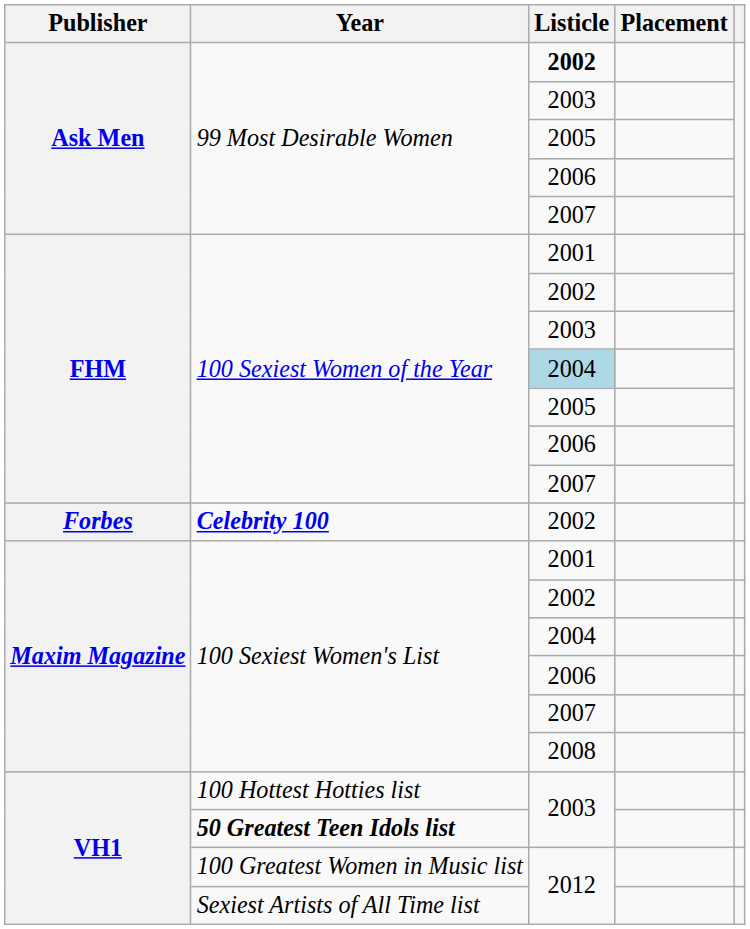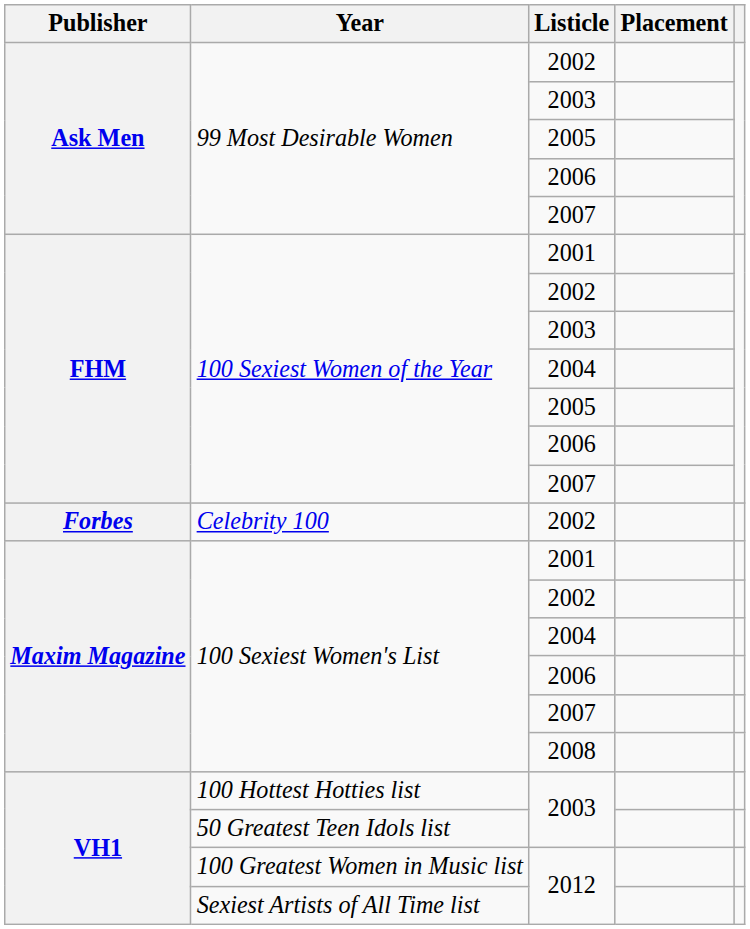99 Most Desirable Women / 2002 | Listicle: bold -> normal
100 Sexiest Women of the Year / 2004 | Listicle: lightblue background -> no background
Celebrity 100 / 2002 | Year: bold -> normal
50 Greatest Teen Idols list / 2003 | Year: bold -> normal
